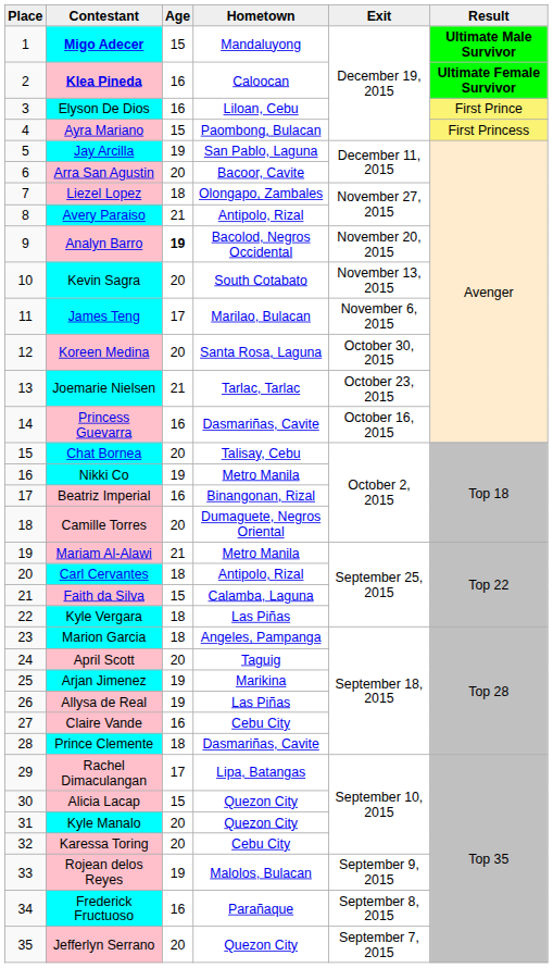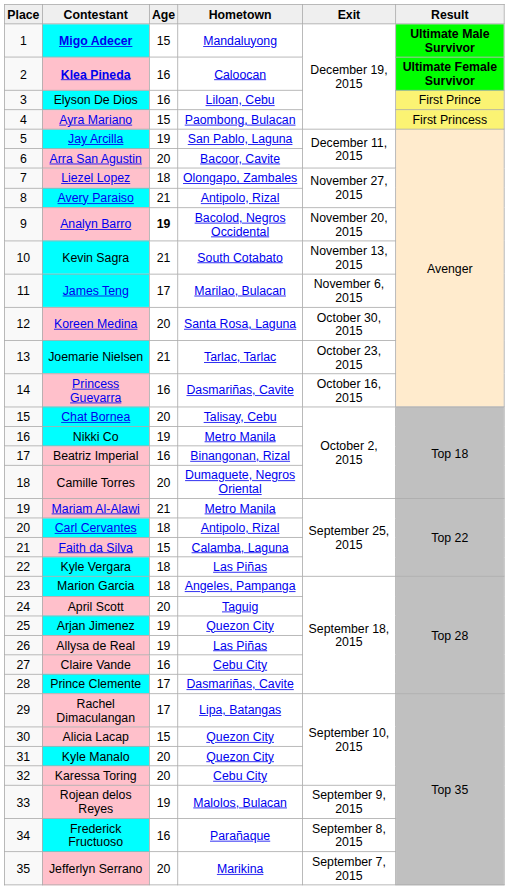Kevin Sagra | Age: 20 -> 21
Arjan Jimenez | Hometown: Marikina -> Quezon City
Prince Clemente | Age: 18 -> 17
Jefferlyn Serrano | Hometown: Quezon City -> Marikina
